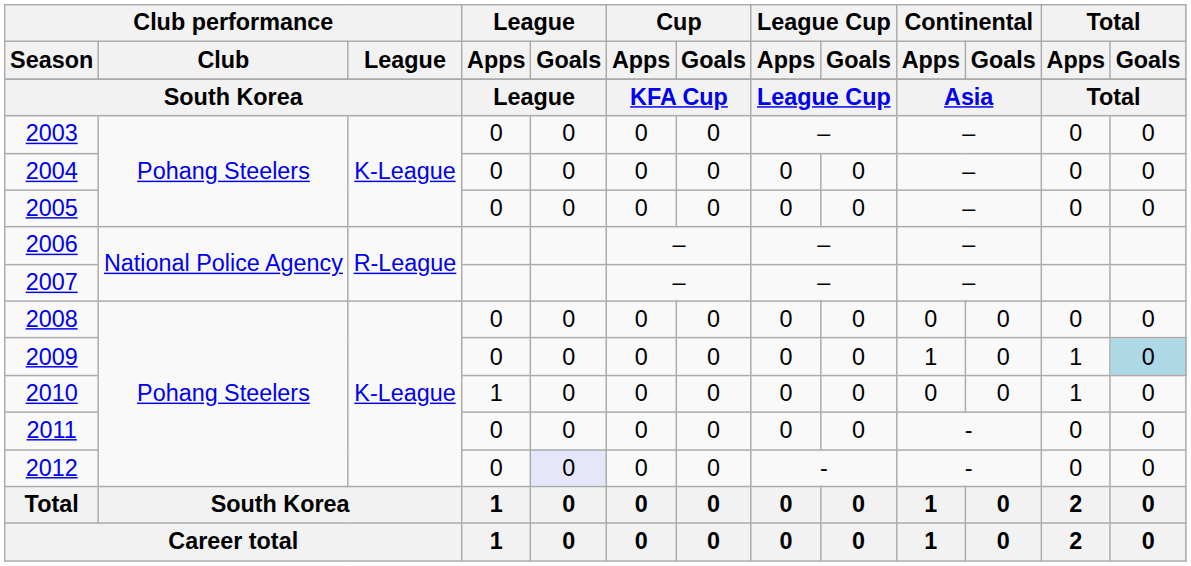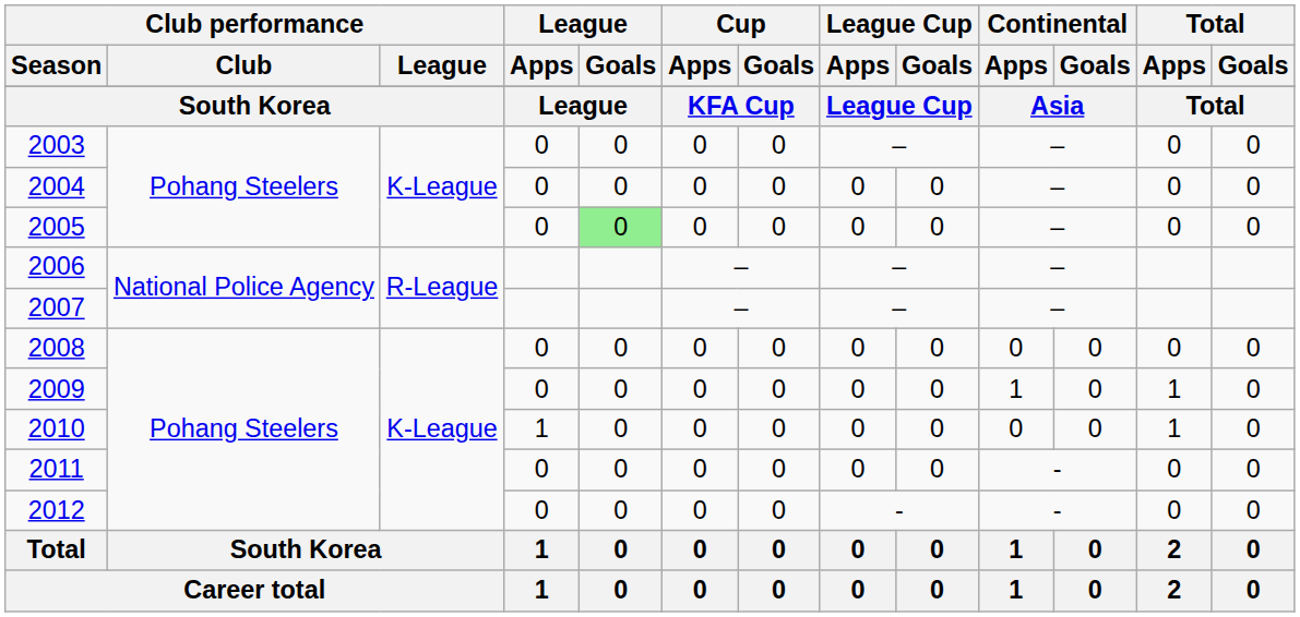2005 | League / Goals: no background -> lightgreen background
2009 | Total / Goals: lightblue background -> no background
2012 | League / Goals: lavender background -> no background
